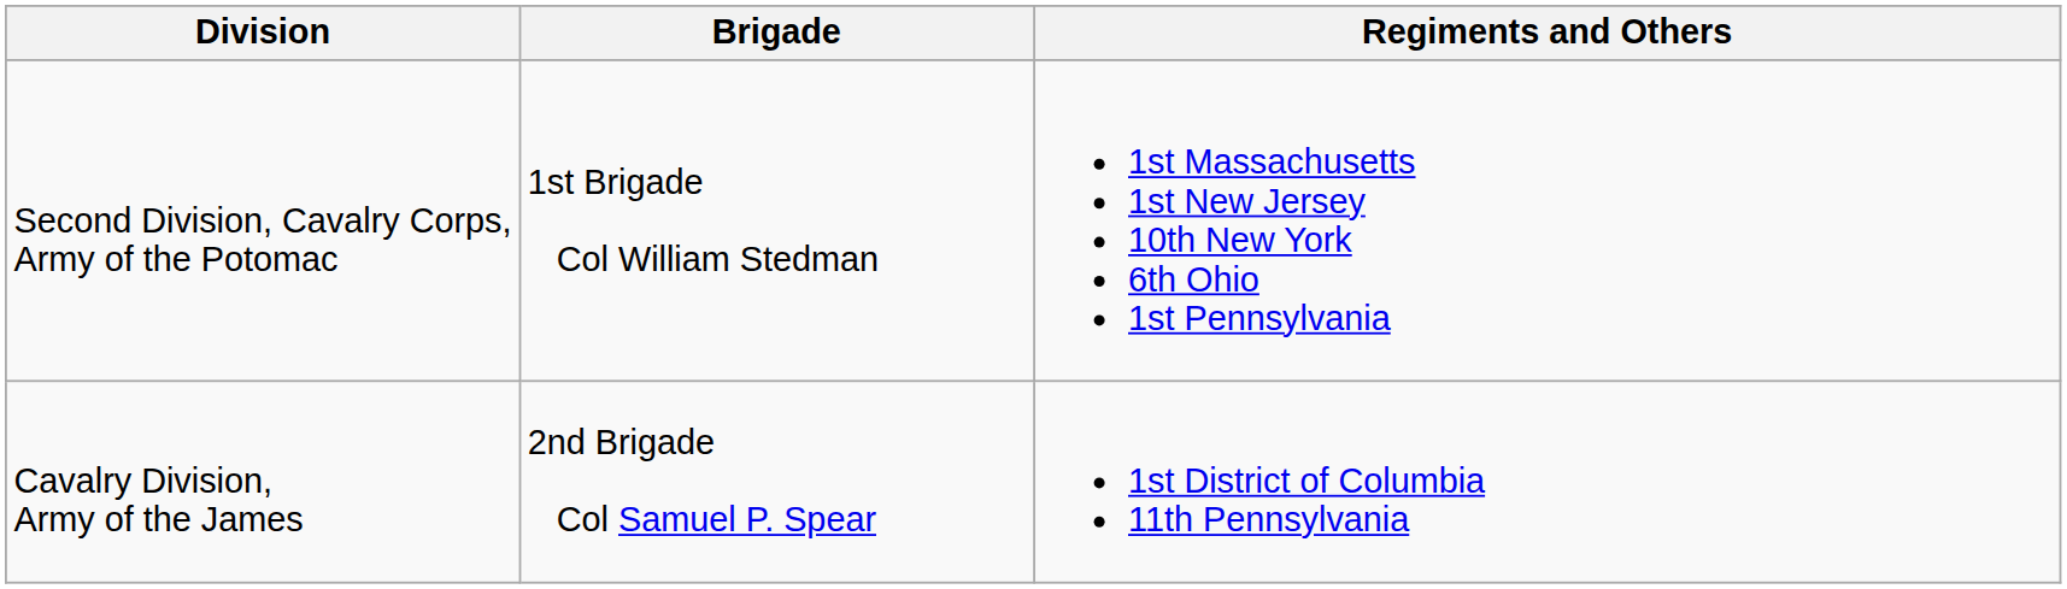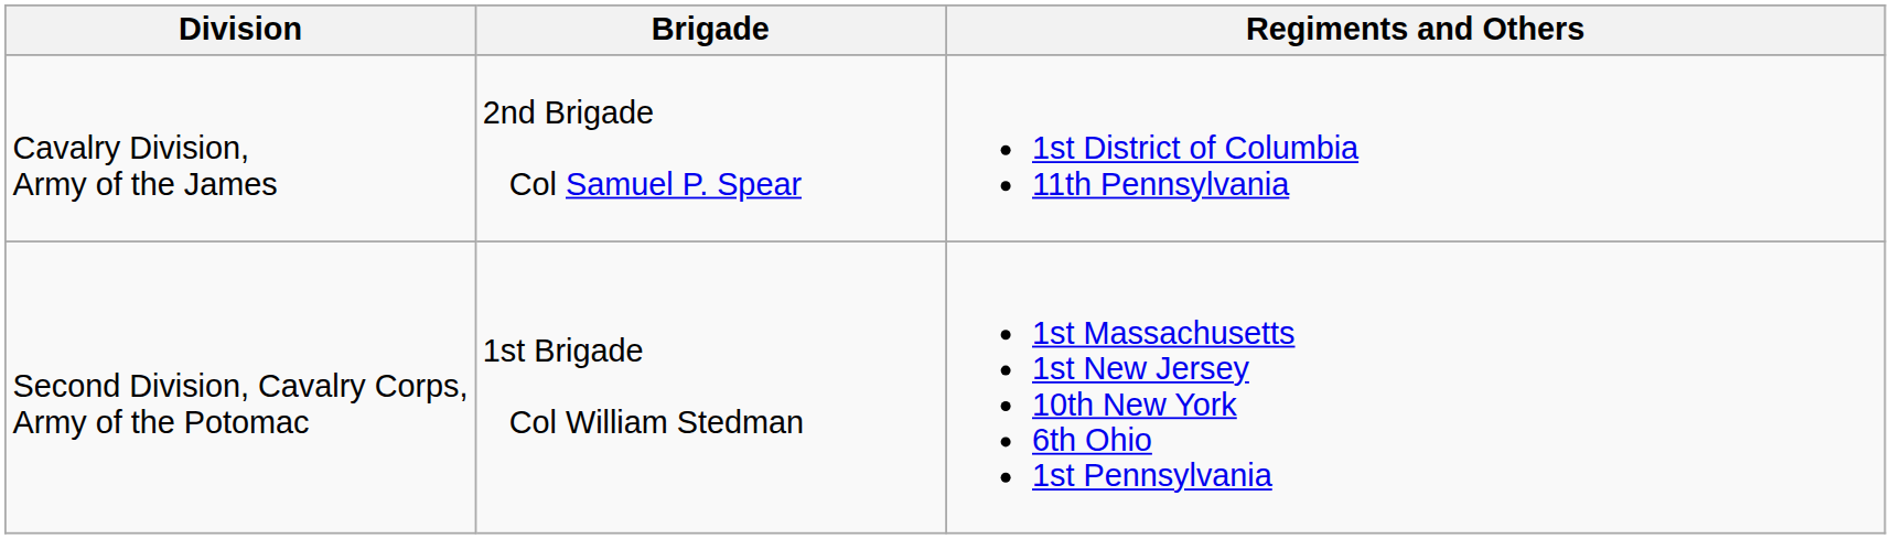rows swapped: Second Division, Cavalry Corps, Army of the Potomac <-> Cavalry Division, Army of the James
